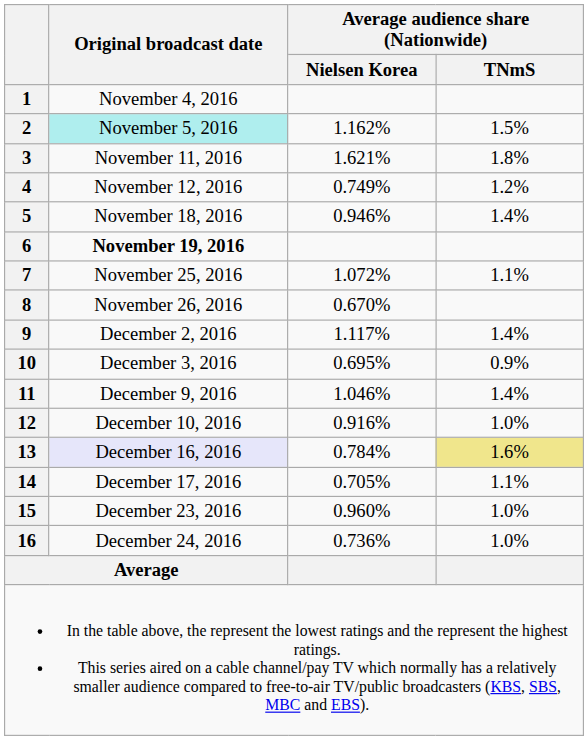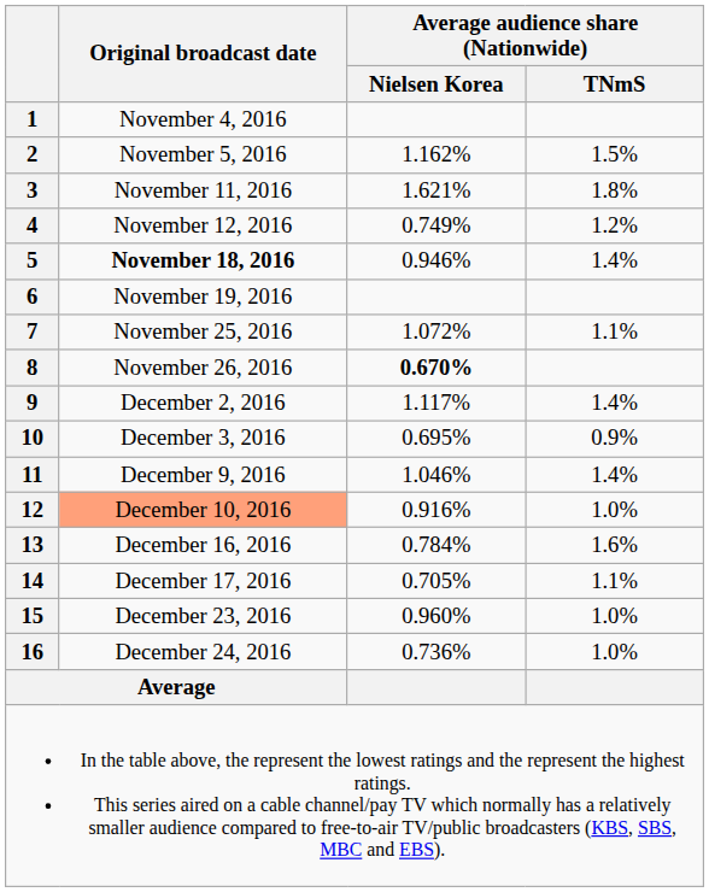2 | Original broadcast date: paleturquoise background -> no background
5 | Original broadcast date: normal -> bold
6 | Original broadcast date: bold -> normal
8 | Average audience share (Nationwide) / Nielsen Korea: normal -> bold
12 | Original broadcast date: no background -> lightsalmon background
13 | Original broadcast date: lavender background -> no background
13 | Average audience share (Nationwide) / TNmS: khaki background -> no background
